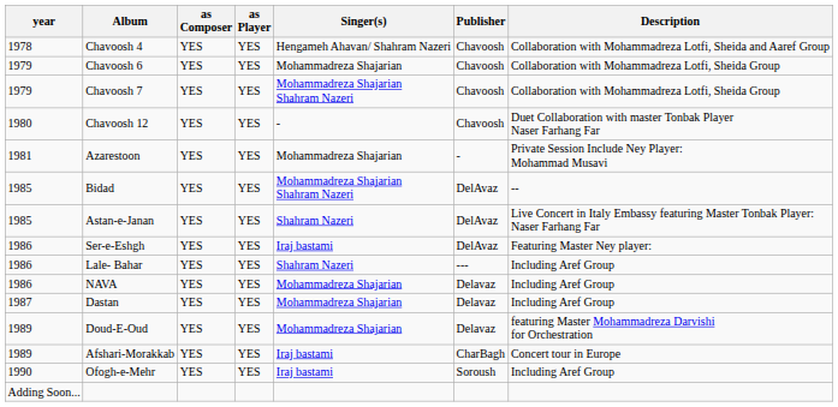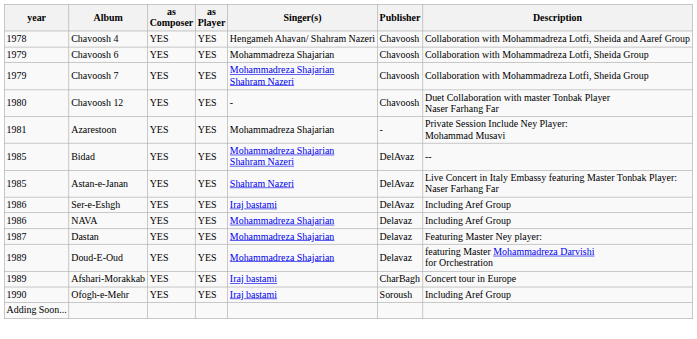Ser-e-Eshgh | Description: Featuring Master Ney player: -> Including Aref Group
- row: 1986 | Lale- Bahar | YES | YES | Shahram Nazeri | --- | Including Aref Group
Dastan | Description: Including Aref Group -> Featuring Master Ney player:
